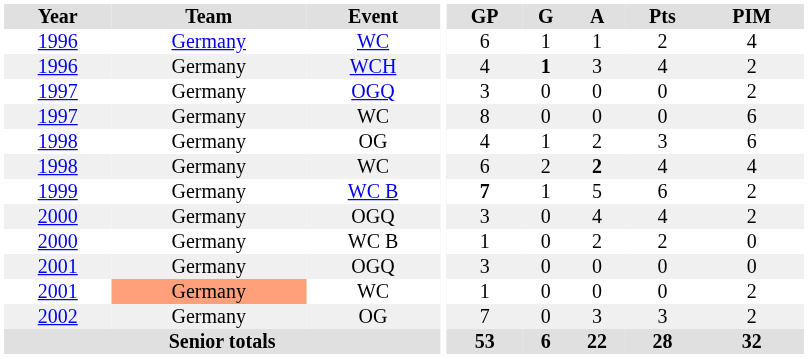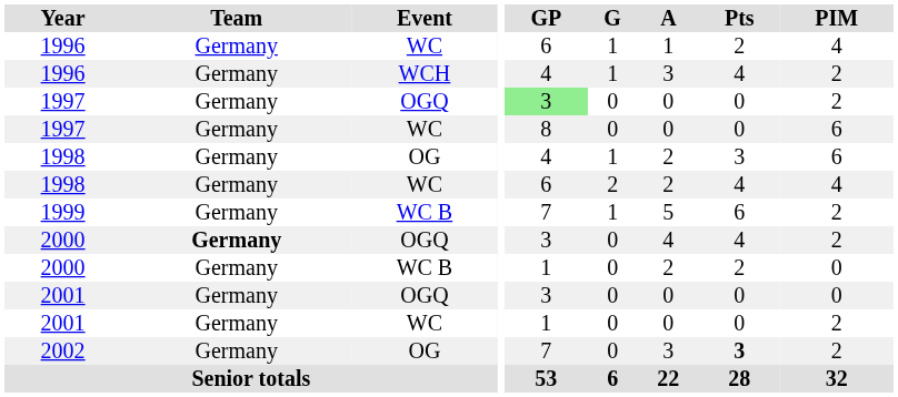1996 / WCH | G: bold -> normal
1997 / OGQ | GP: no background -> lightgreen background
1998 / WC | A: bold -> normal
1999 | GP: bold -> normal
2000 / OGQ | Team: normal -> bold
2001 / WC | Team: lightsalmon background -> no background
2002 | Pts: normal -> bold
